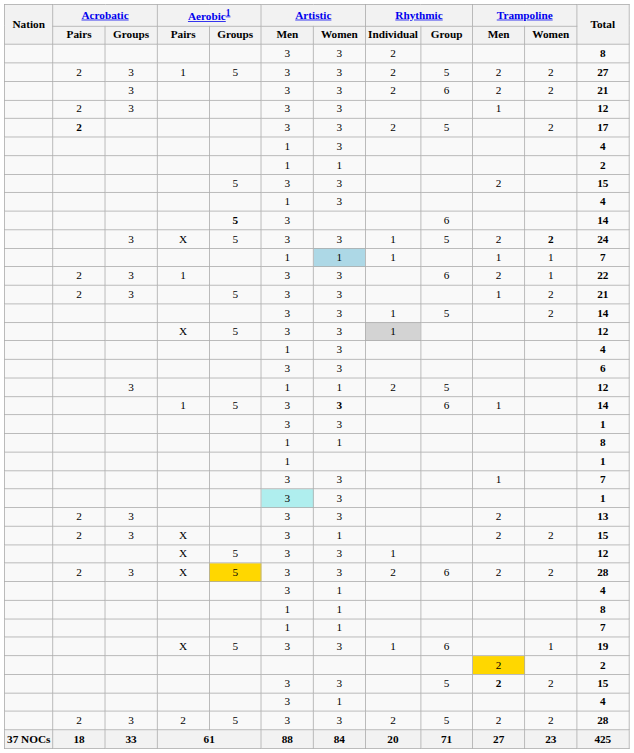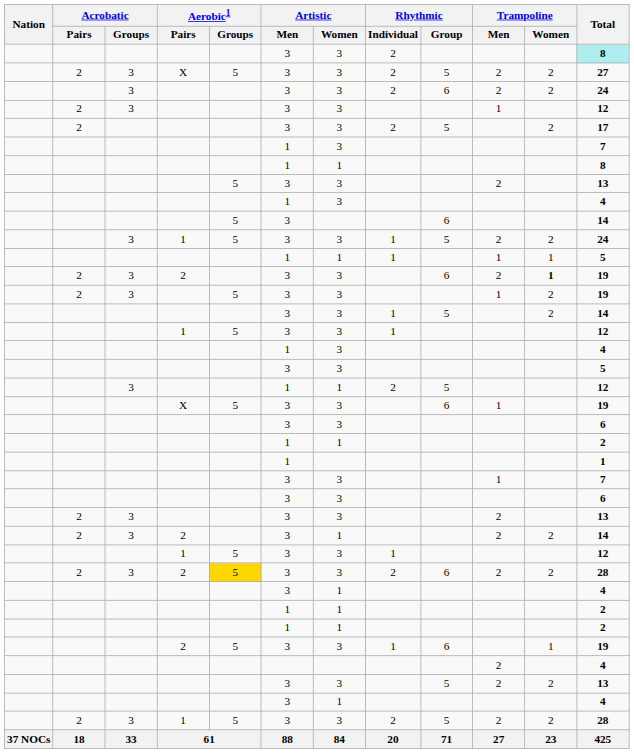row 3 | Total: no background -> paleturquoise background
row 4 | Aerobic1 / Pairs: 1 -> X
row 5 | Total: 21 -> 24
row 7 | Acrobatic / Pairs: bold -> normal
row 8 | Total: 4 -> 7
row 9 | Total: 2 -> 8
row 10 | Total: 15 -> 13
row 12 | Aerobic1 / Groups: bold -> normal
row 13 | Aerobic1 / Pairs: X -> 1
row 13 | Trampoline / Women: bold -> normal
row 14 | Artistic / Women: lightblue background -> no background
row 14 | Total: 7 -> 5
row 15 | Aerobic1 / Pairs: 1 -> 2
row 15 | Trampoline / Women: normal -> bold
row 15 | Total: 22 -> 19
row 16 | Total: 21 -> 19
row 18 | Aerobic1 / Pairs: X -> 1
row 18 | Rhythmic / Individual: lightgrey background -> no background
row 20 | Total: 6 -> 5
row 22 | Aerobic1 / Pairs: 1 -> X
row 22 | Artistic / Women: bold -> normal
row 22 | Total: 14 -> 19
row 23 | Total: 1 -> 6
row 24 | Total: 8 -> 2
row 27 | Artistic / Men: paleturquoise background -> no background
row 27 | Total: 1 -> 6
row 29 | Aerobic1 / Pairs: X -> 2
row 29 | Total: 15 -> 14
row 30 | Aerobic1 / Pairs: X -> 1
row 31 | Aerobic1 / Pairs: X -> 2
row 33 | Total: 8 -> 2
row 34 | Total: 7 -> 2
row 35 | Aerobic1 / Pairs: X -> 2
row 36 | Trampoline / Men: gold background -> no background
row 36 | Total: 2 -> 4
row 37 | Trampoline / Men: bold -> normal
row 37 | Total: 15 -> 13
row 39 | Aerobic1 / Pairs: 2 -> 1
